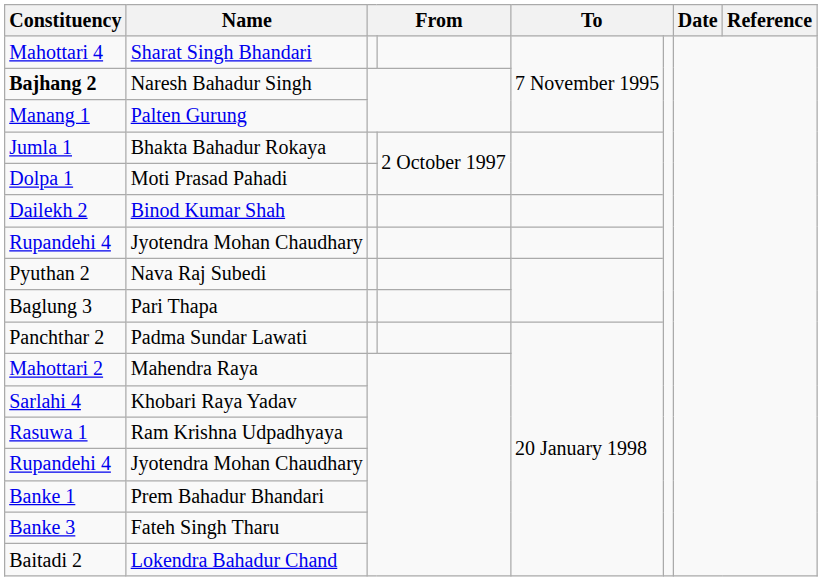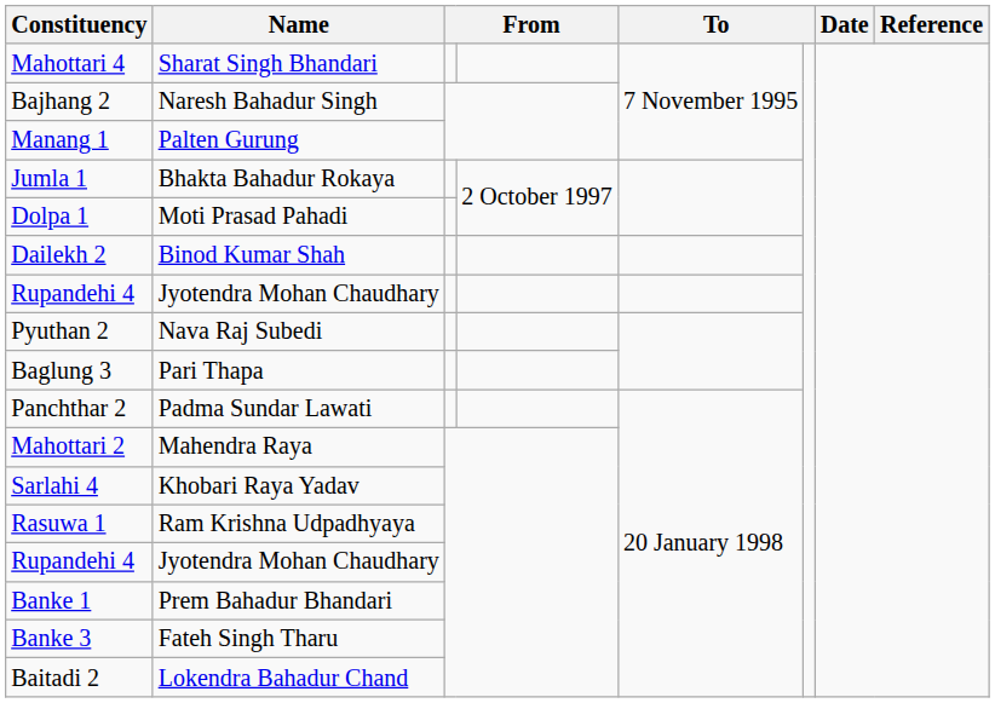Bajhang 2 | Constituency: bold -> normal
